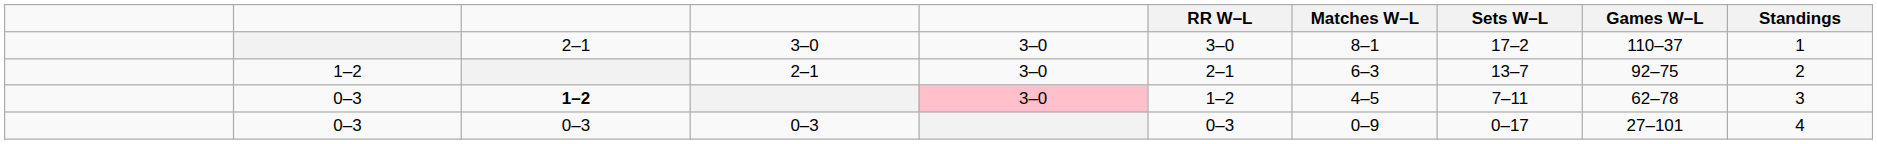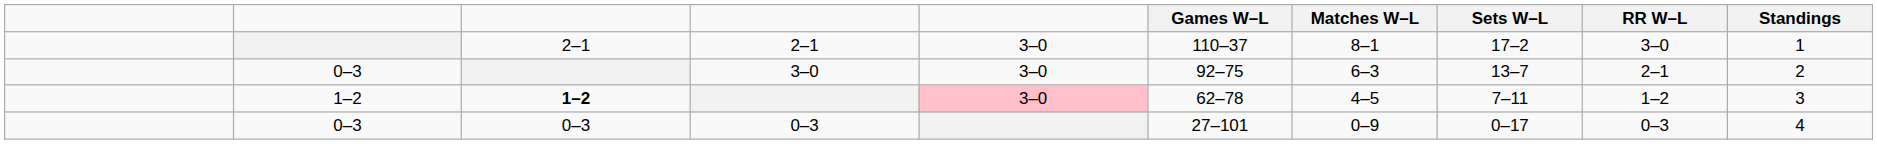columns swapped: RR W–L <-> Games W–L
row 2 | column 4: 3–0 -> 2–1
row 3 | column 2: 1–2 -> 0–3
row 3 | column 4: 2–1 -> 3–0
row 4 | column 2: 0–3 -> 1–2
